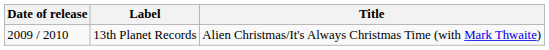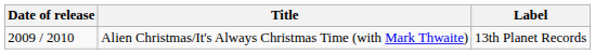columns swapped: Title <-> Label
